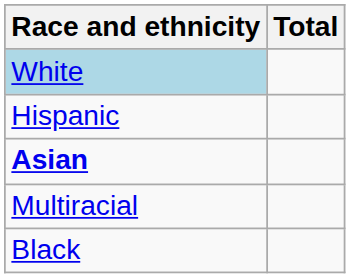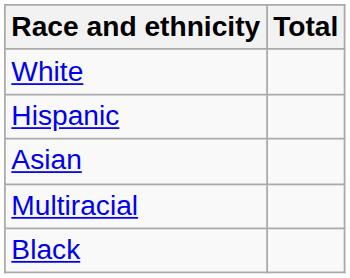White | Race and ethnicity: lightblue background -> no background
Asian | Race and ethnicity: bold -> normal
